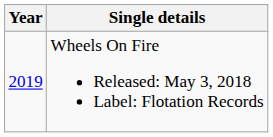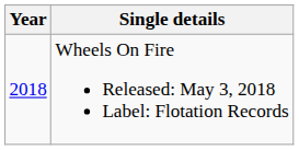row 2 | Year: 2019 -> 2018
